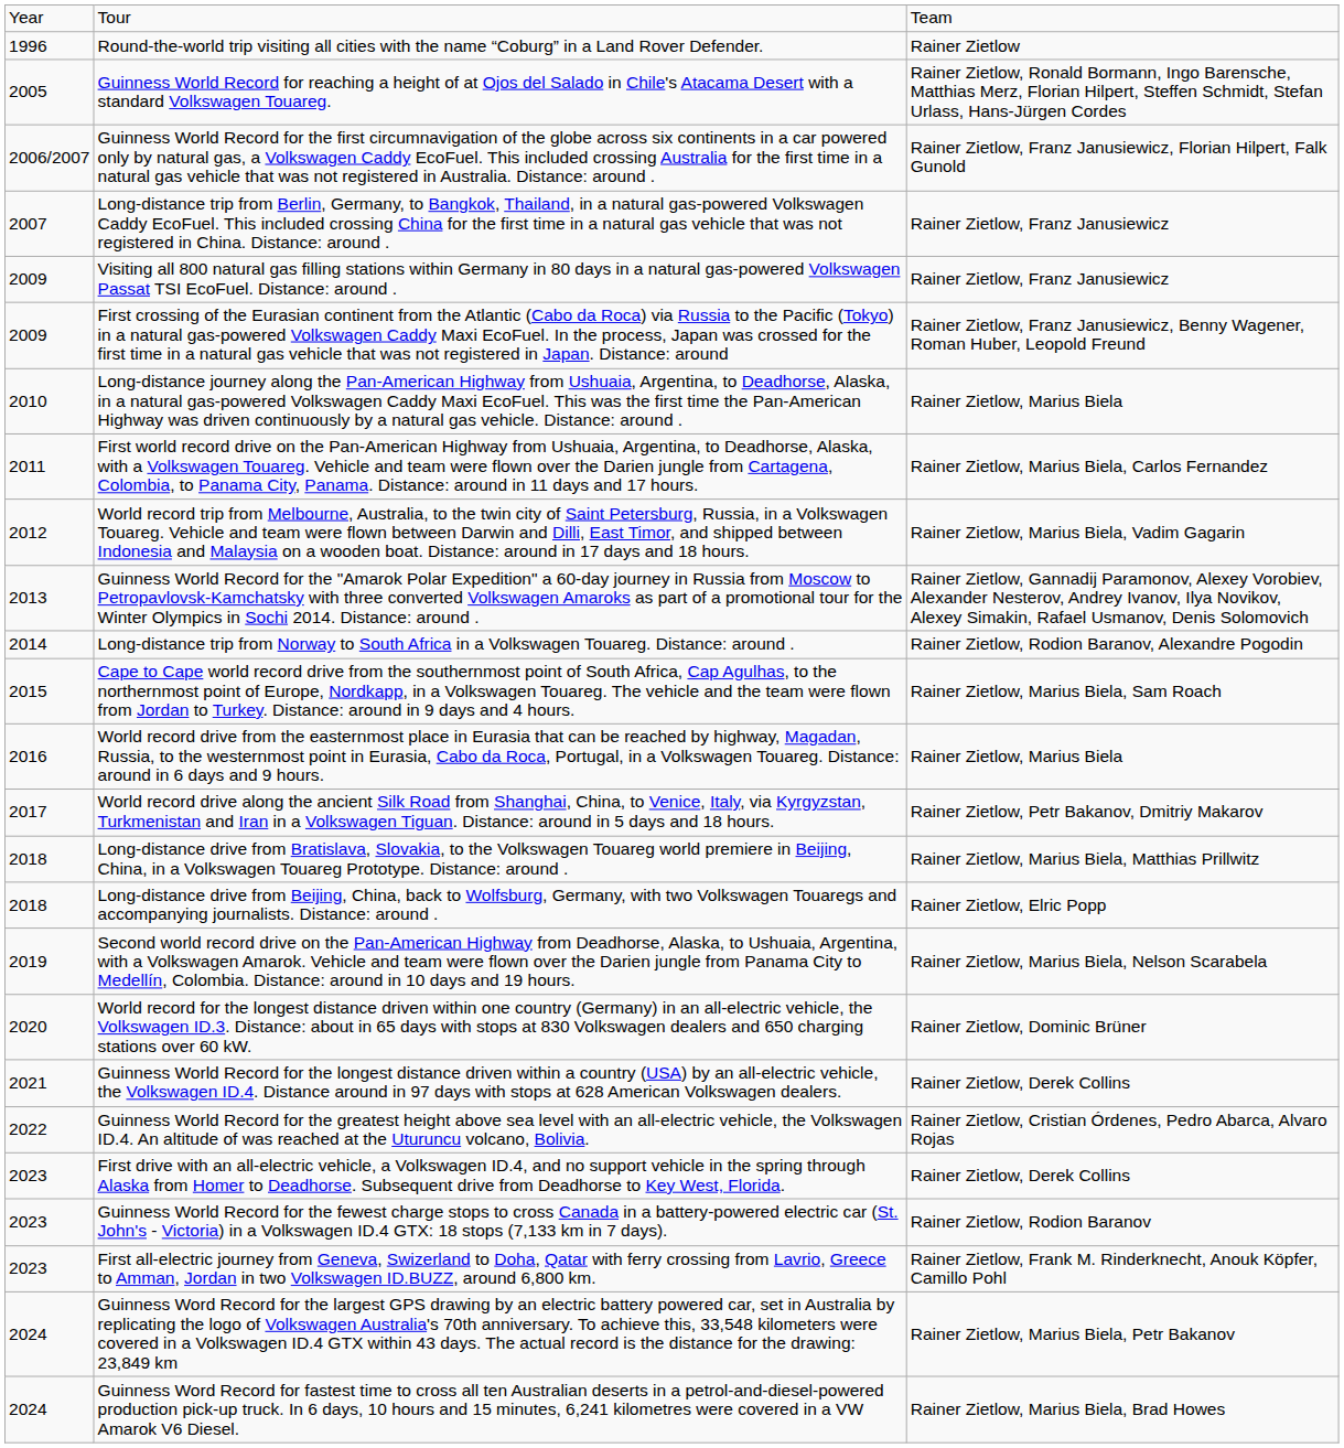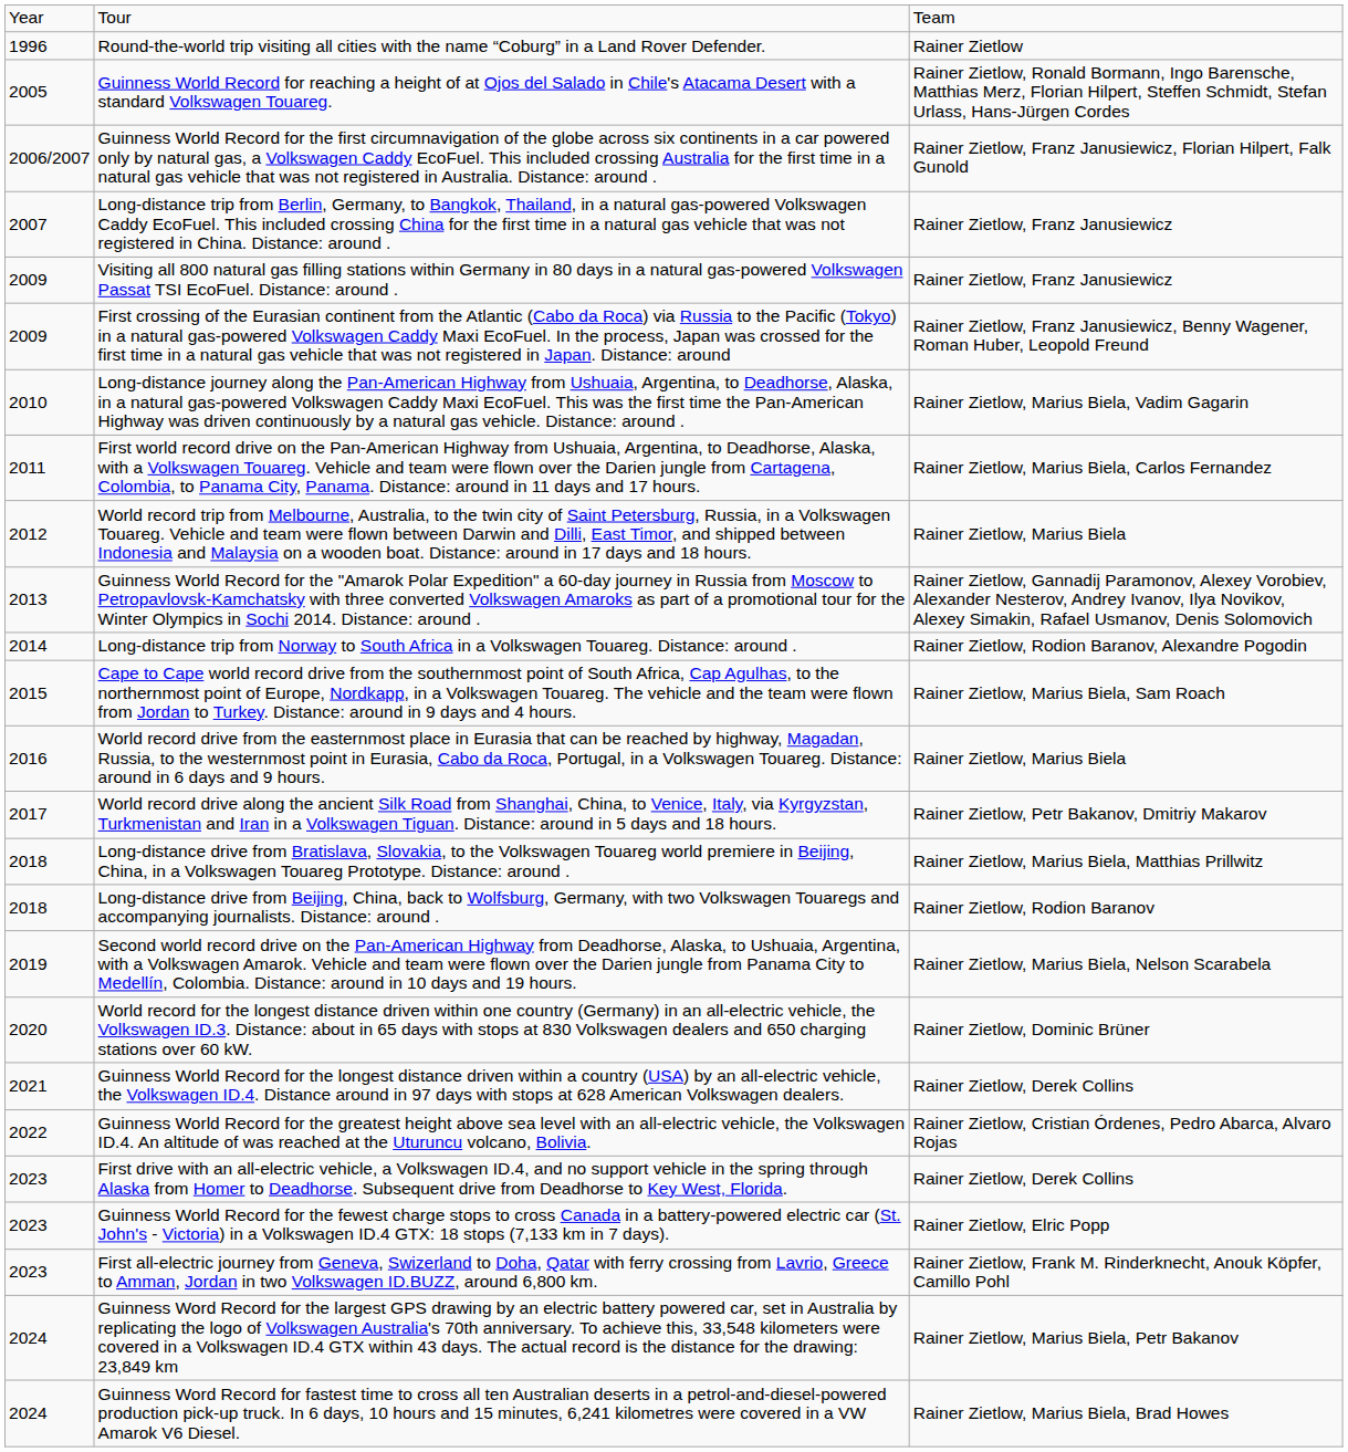row 8 | column 3: Rainer Zietlow, Marius Biela -> Rainer Zietlow, Marius Biela, Vadim Gagarin
row 10 | column 3: Rainer Zietlow, Marius Biela, Vadim Gagarin -> Rainer Zietlow, Marius Biela
row 17 | column 3: Rainer Zietlow, Elric Popp -> Rainer Zietlow, Rodion Baranov
row 23 | column 3: Rainer Zietlow, Rodion Baranov -> Rainer Zietlow, Elric Popp
